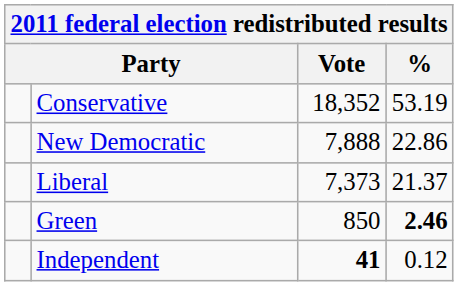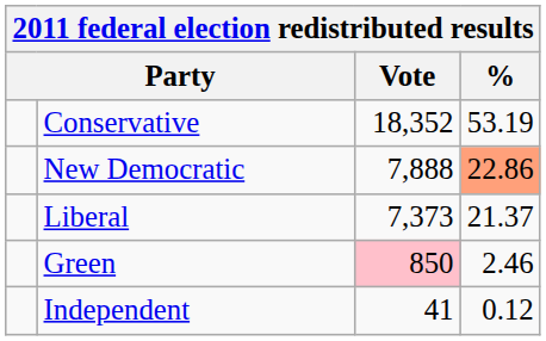New Democratic | %: no background -> lightsalmon background
Green | Vote: no background -> pink background
Green | %: bold -> normal
Independent | Vote: bold -> normal
